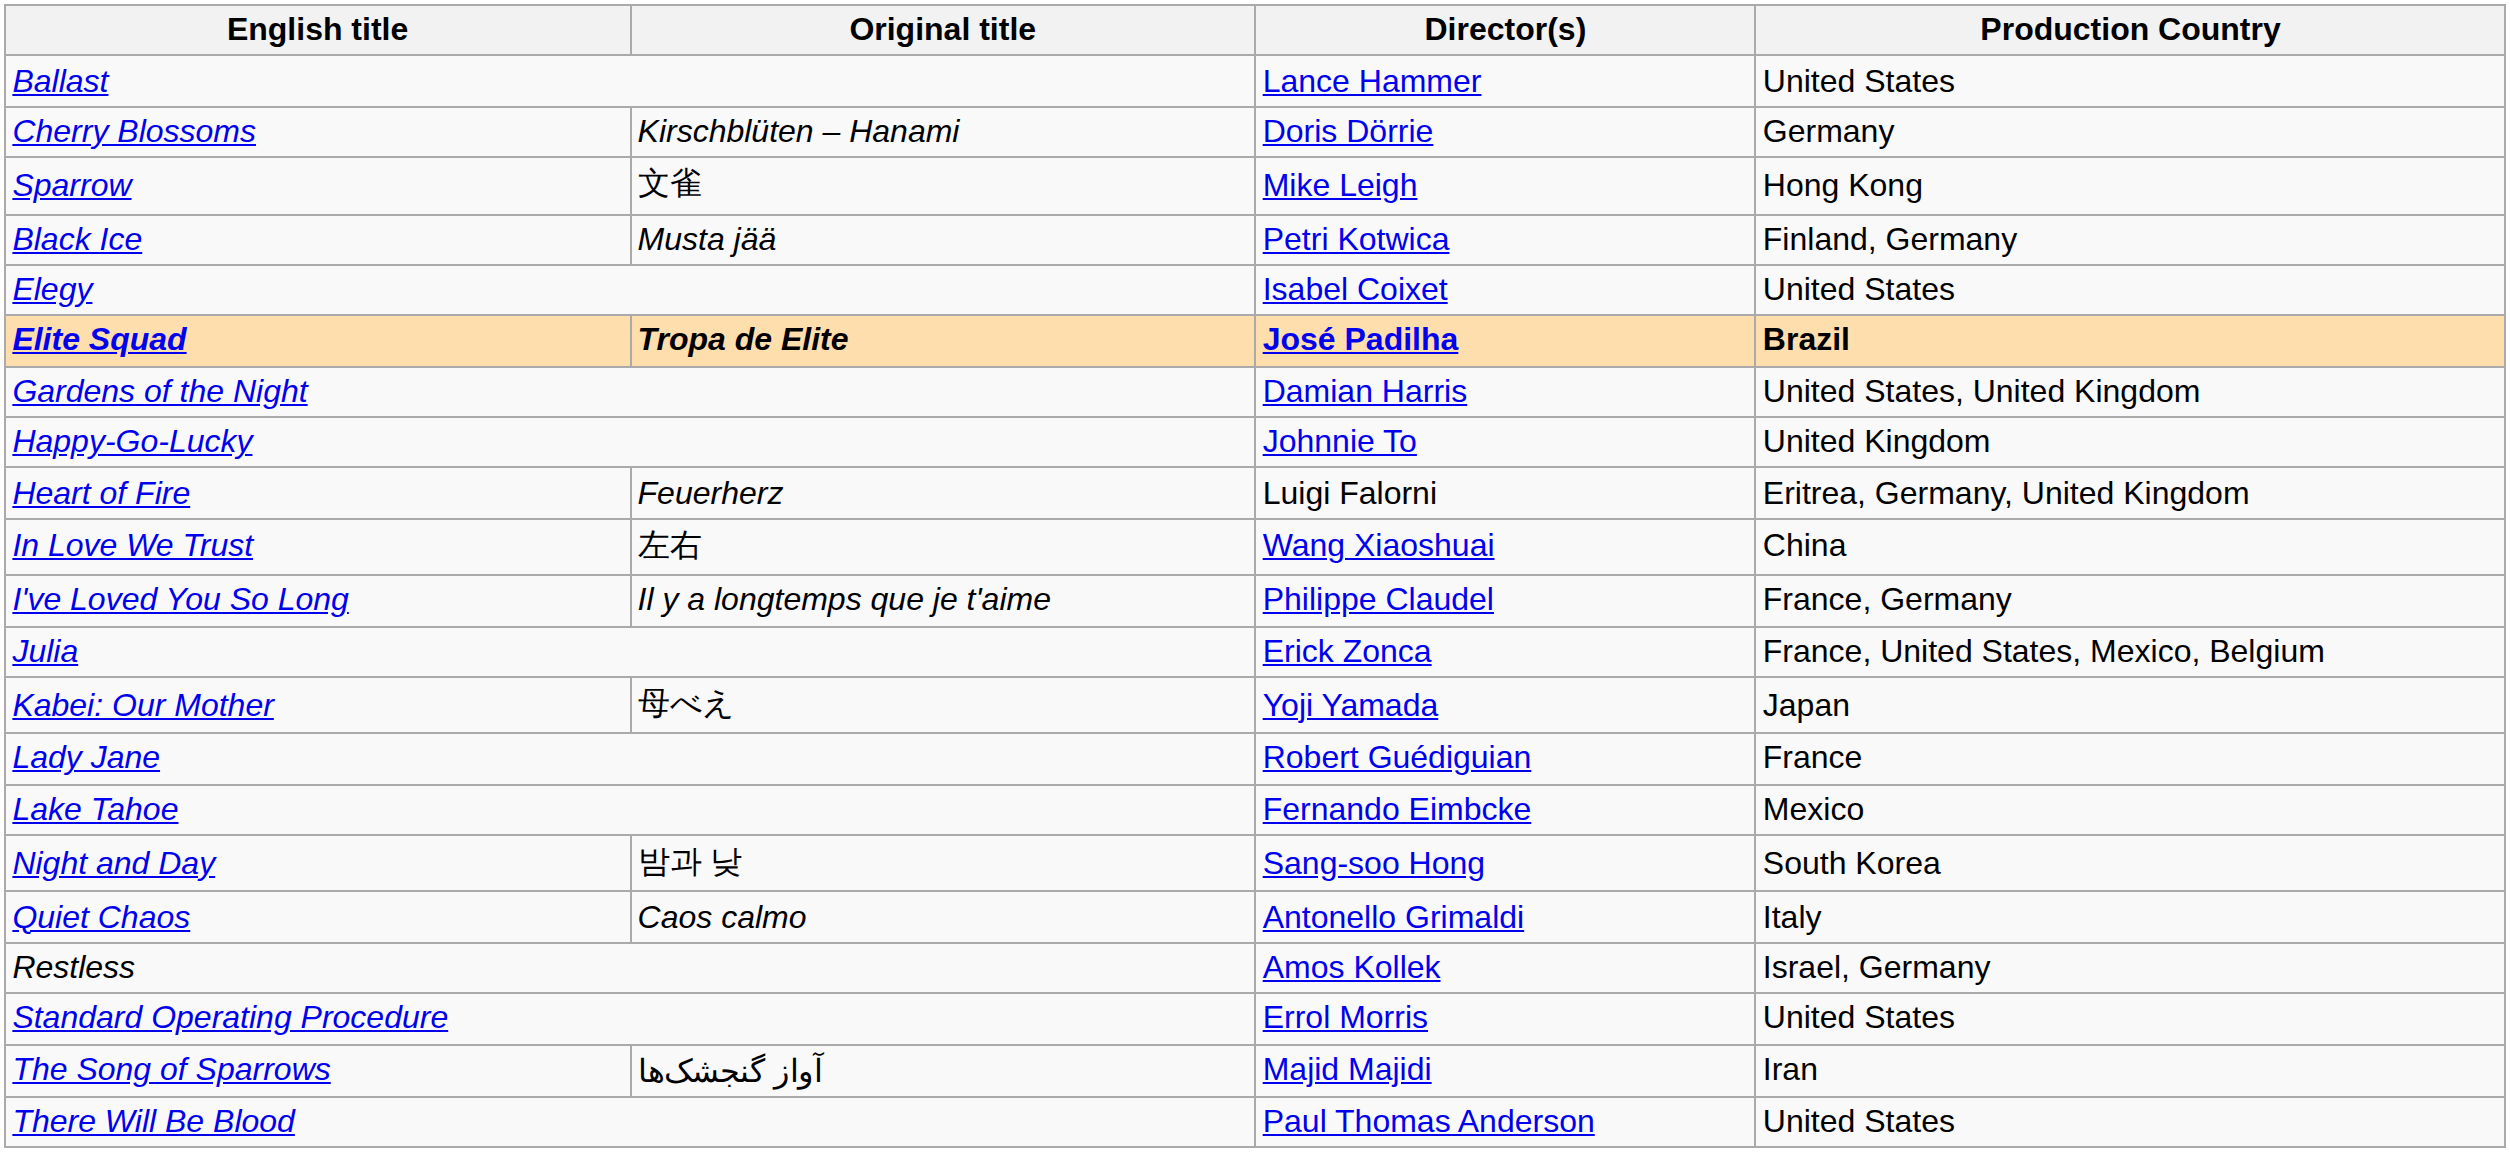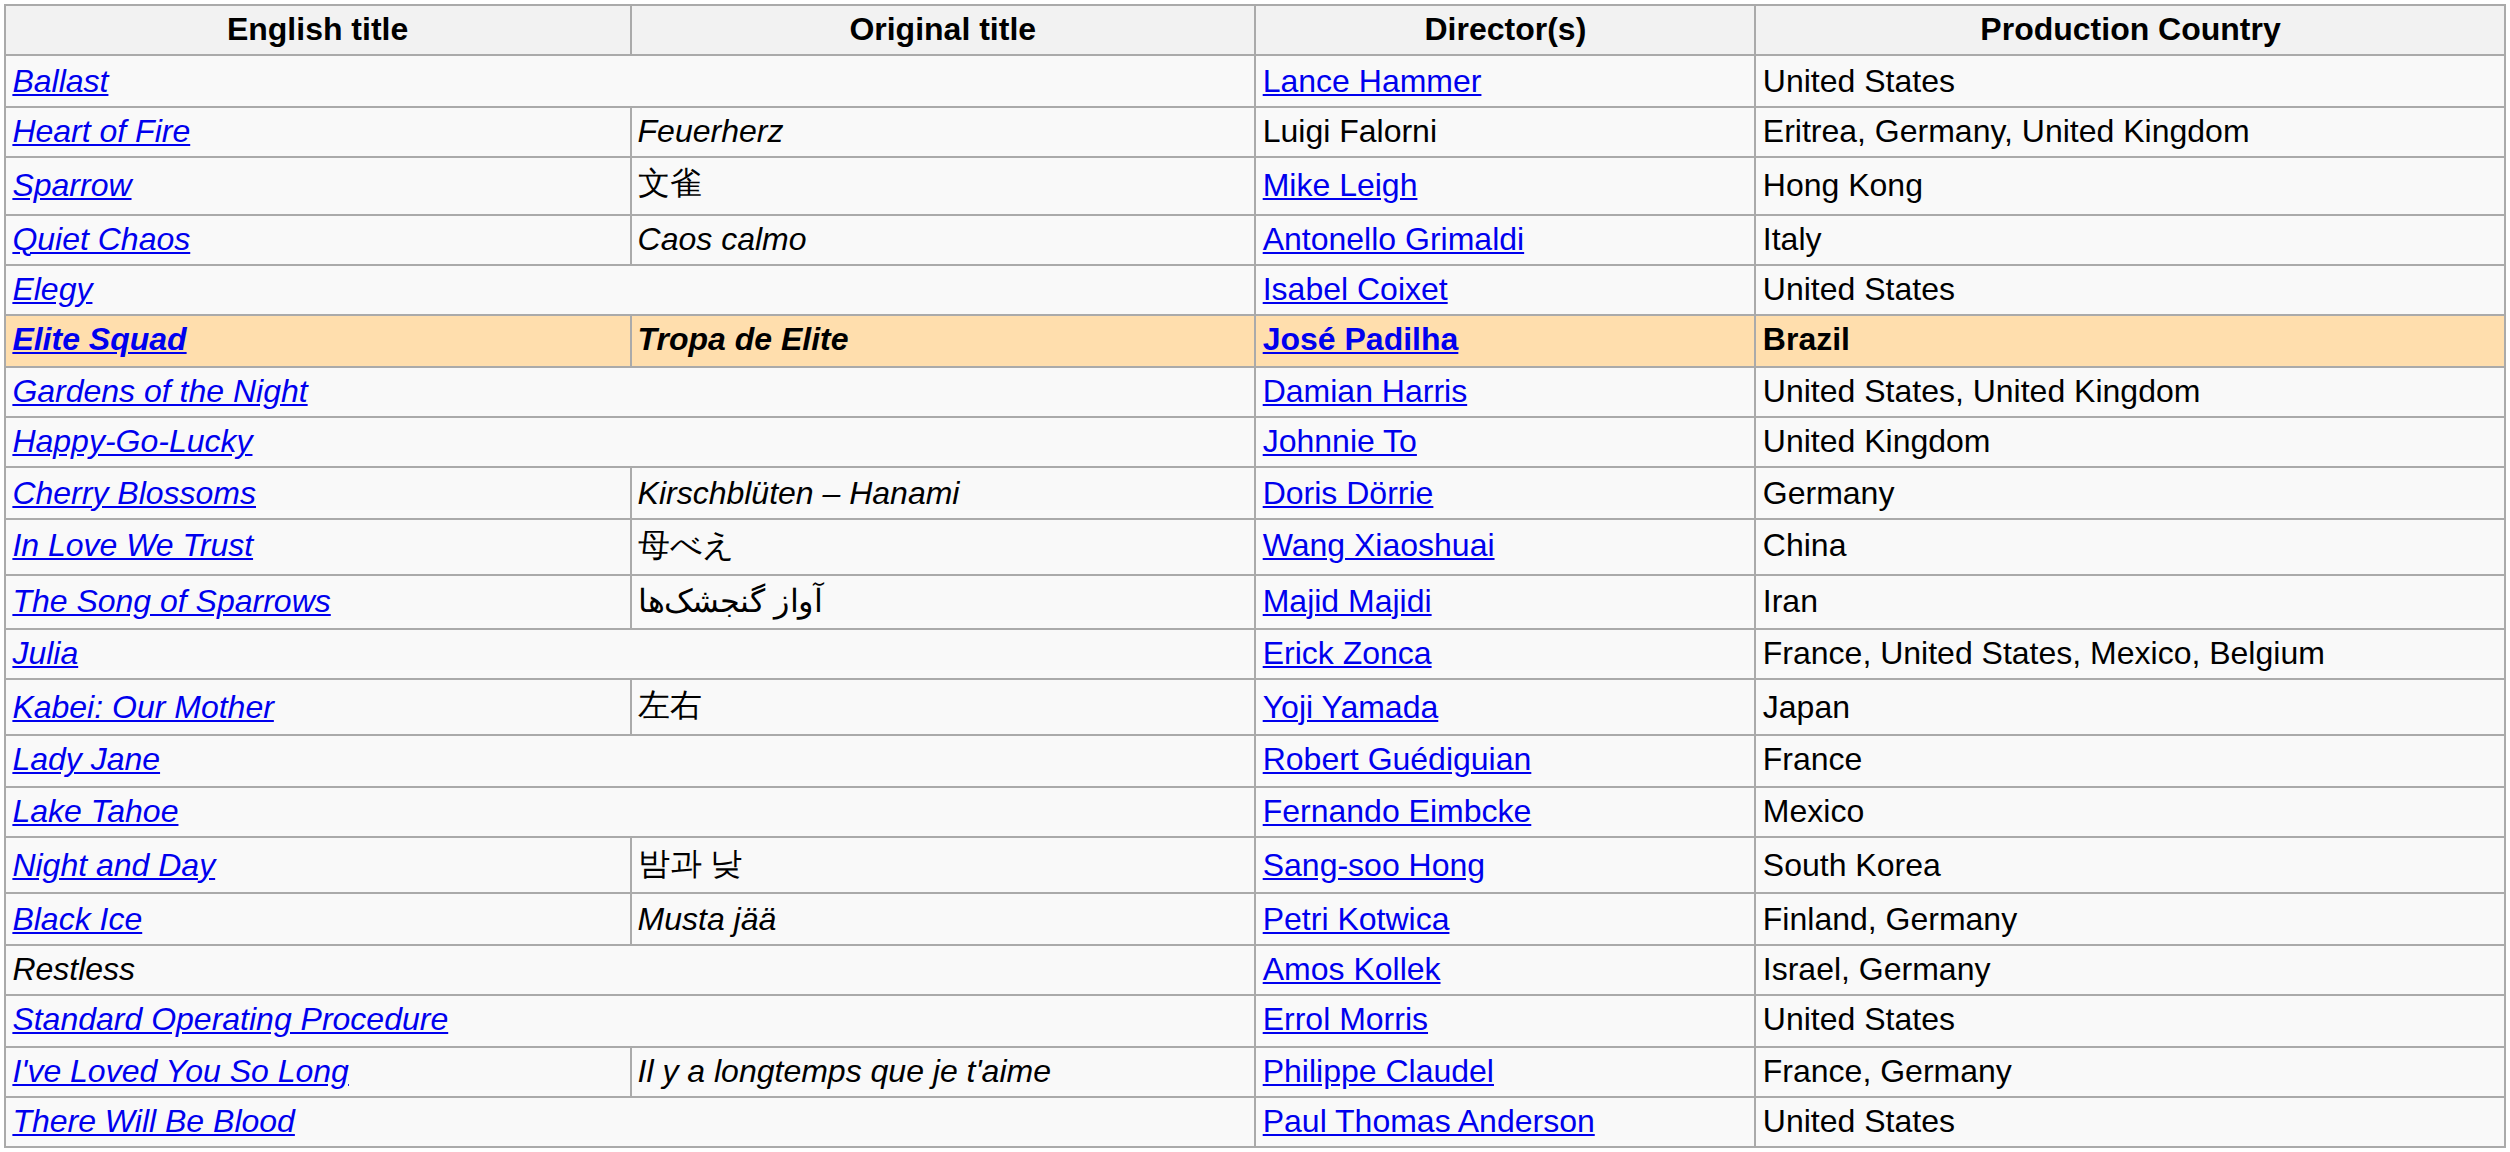rows swapped: Cherry Blossoms <-> Heart of Fire
rows swapped: Black Ice <-> Quiet Chaos
In Love We Trust | Original title: 左右 -> 母べえ
rows swapped: I've Loved You So Long <-> The Song of Sparrows
Kabei: Our Mother | Original title: 母べえ -> 左右
